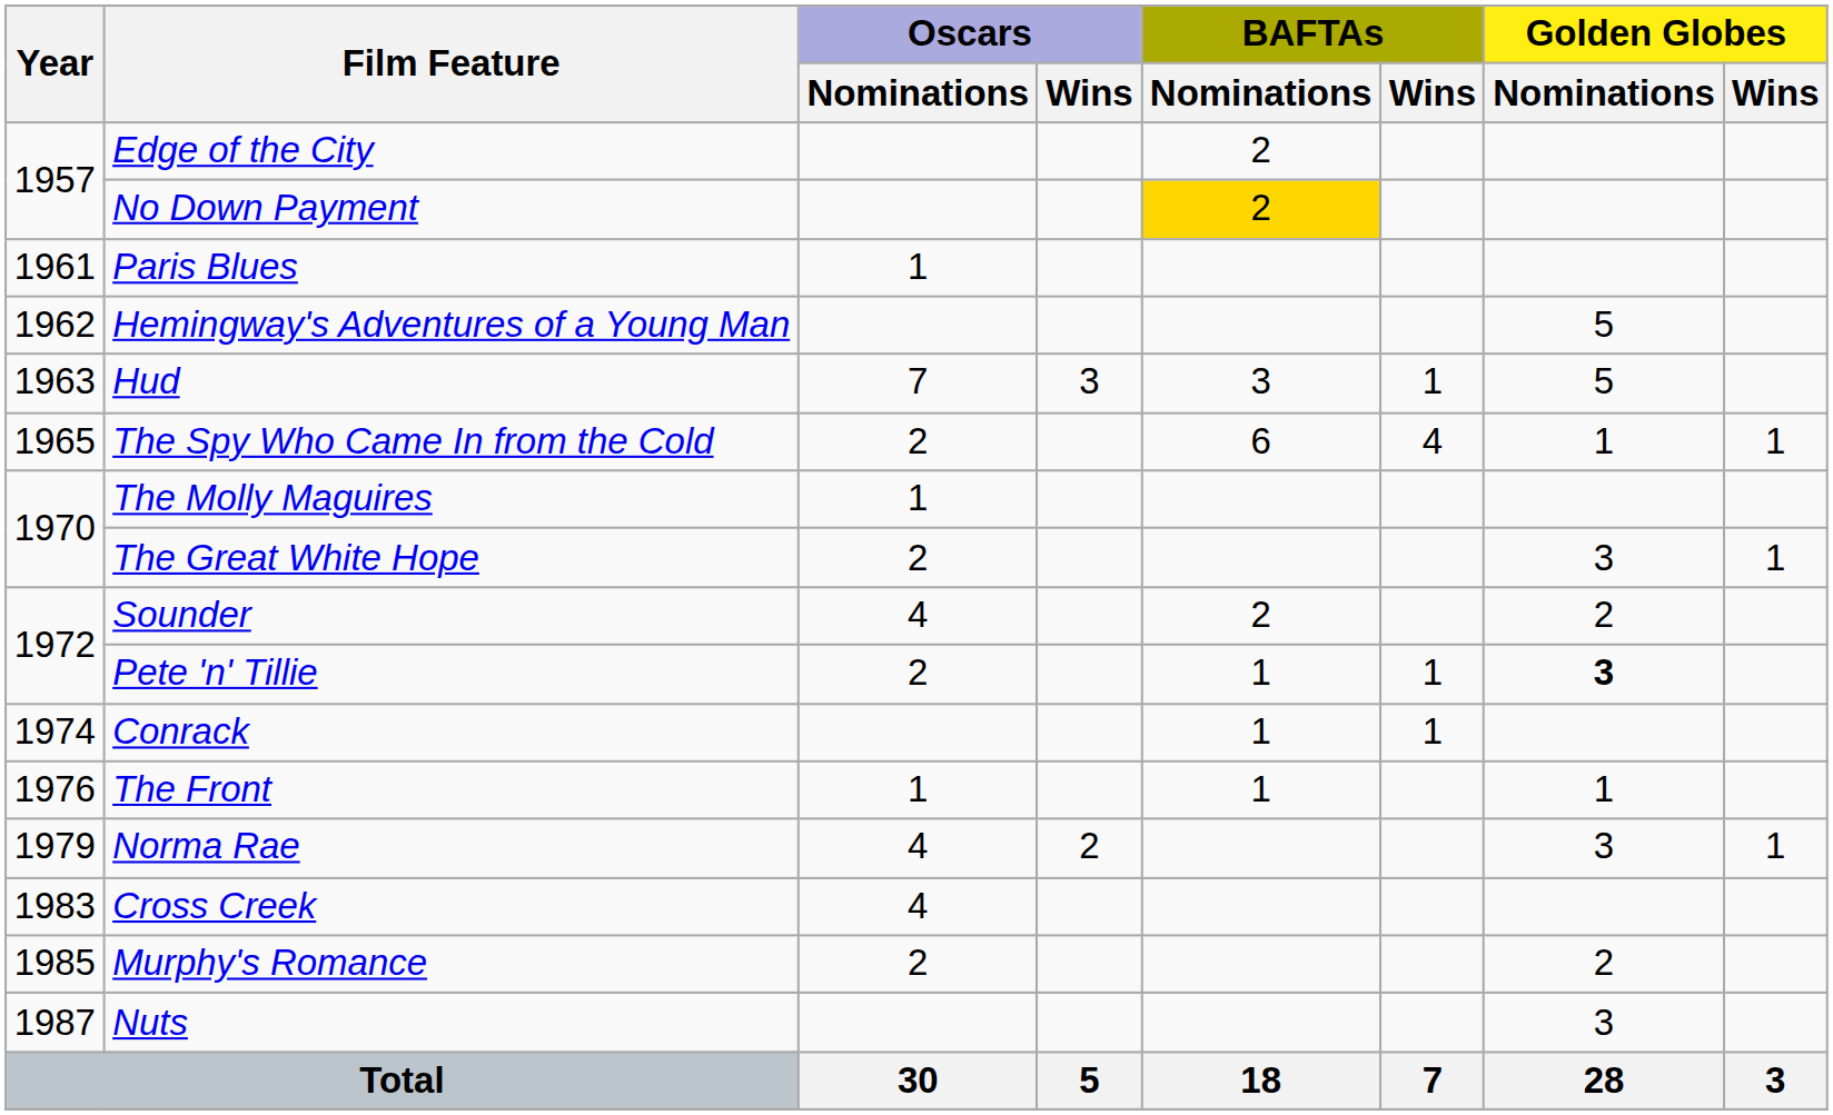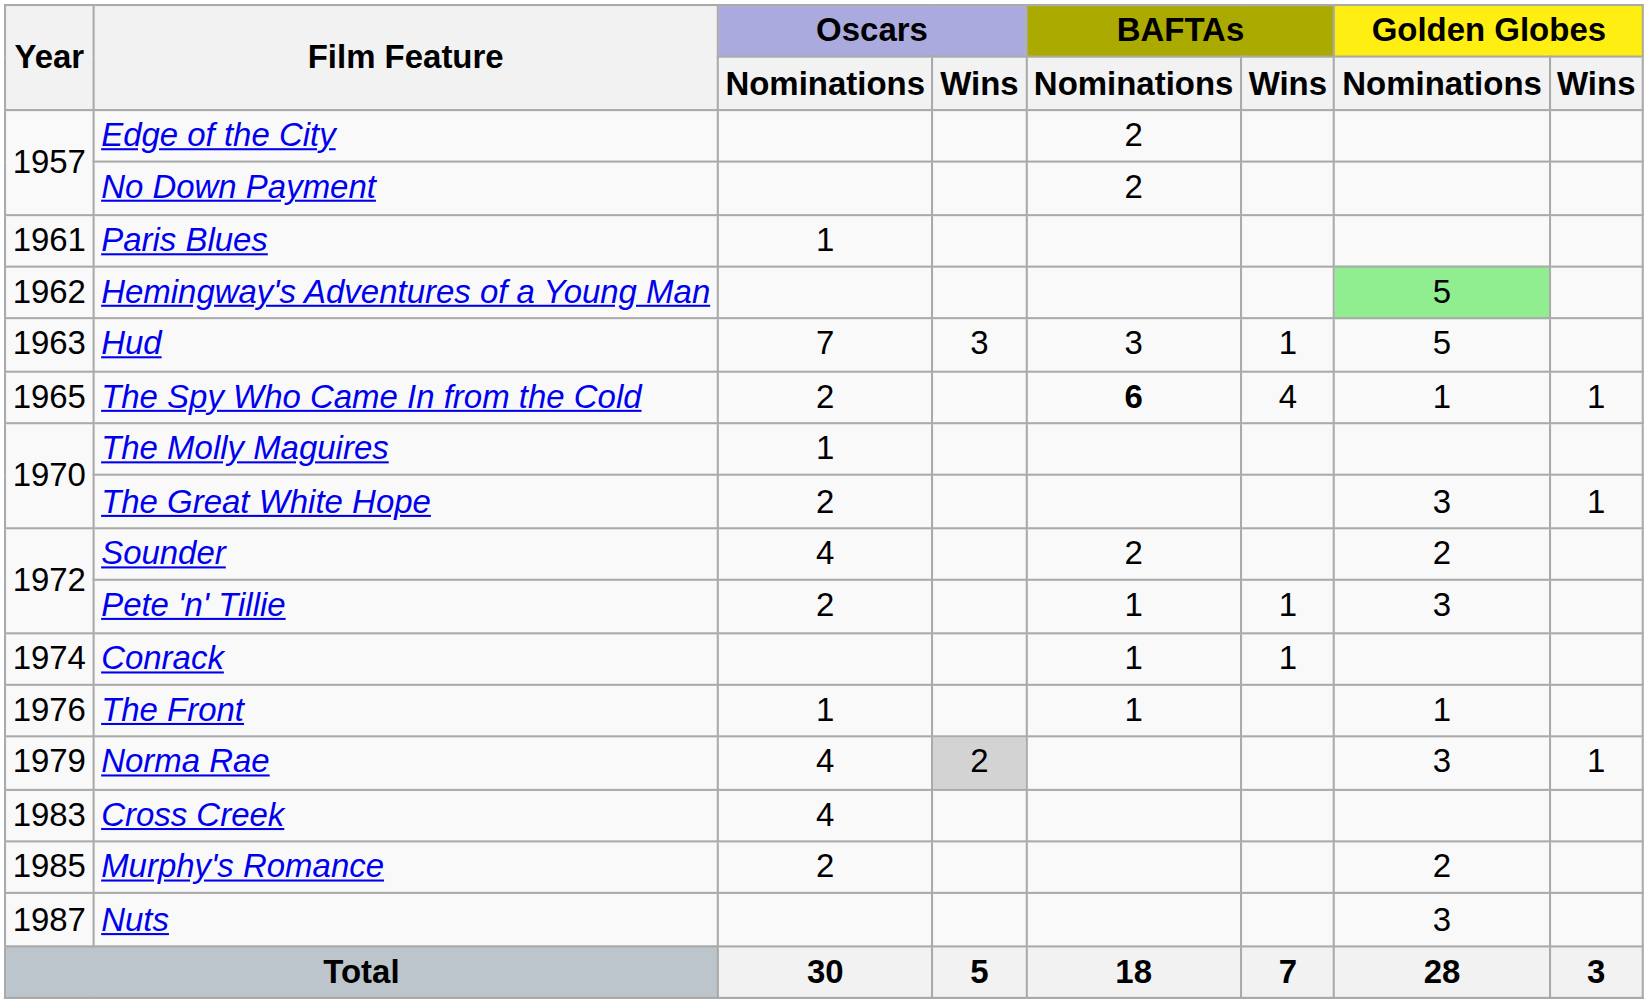No Down Payment | BAFTAs / Nominations: gold background -> no background
Hemingway's Adventures of a Young Man | Golden Globes / Nominations: no background -> lightgreen background
The Spy Who Came In from the Cold | BAFTAs / Nominations: normal -> bold
Pete 'n' Tillie | Golden Globes / Nominations: bold -> normal
Norma Rae | Oscars / Wins: no background -> lightgrey background
